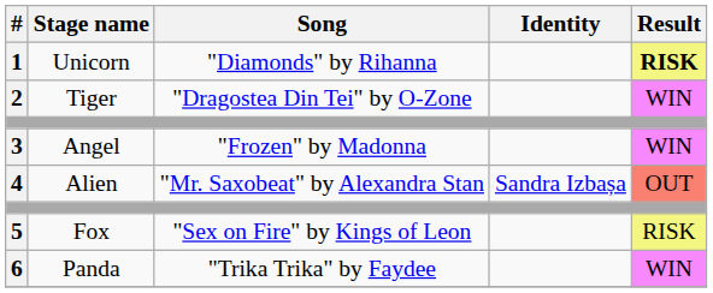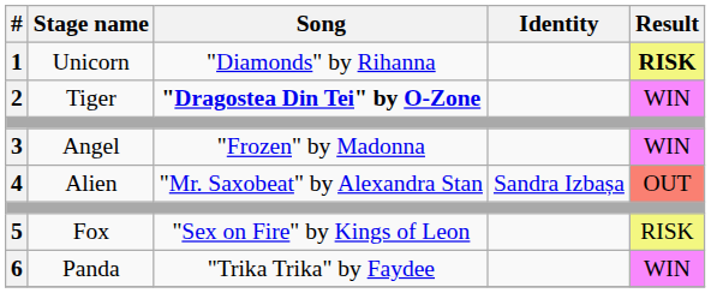2 | Song: normal -> bold
